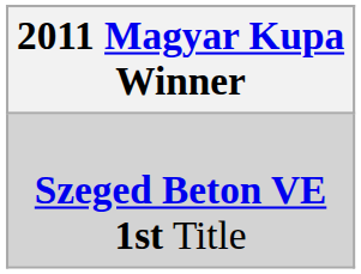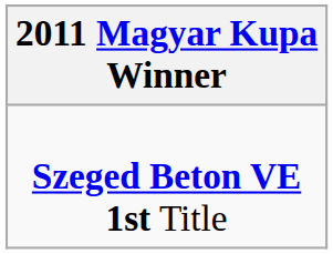row 2 | column 1: lightgrey background -> no background
